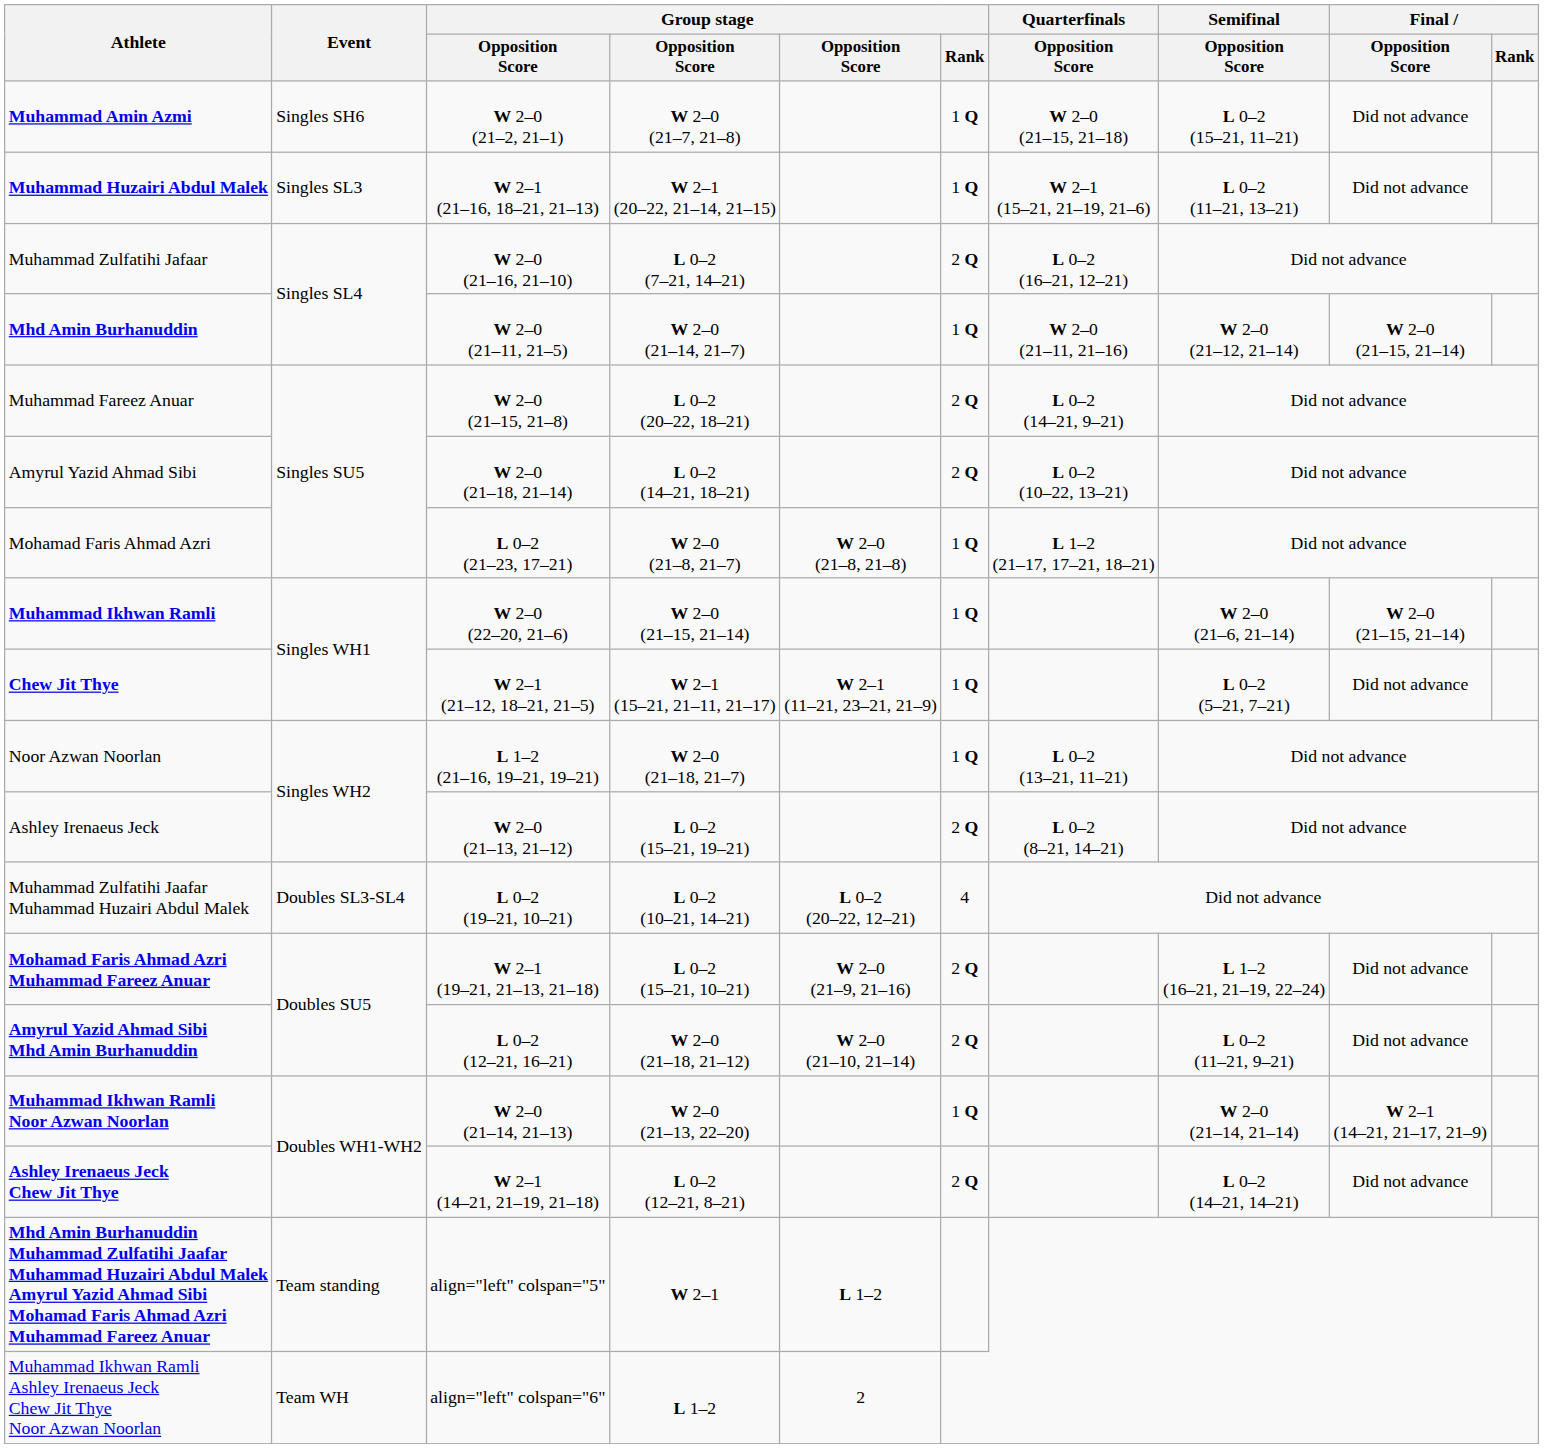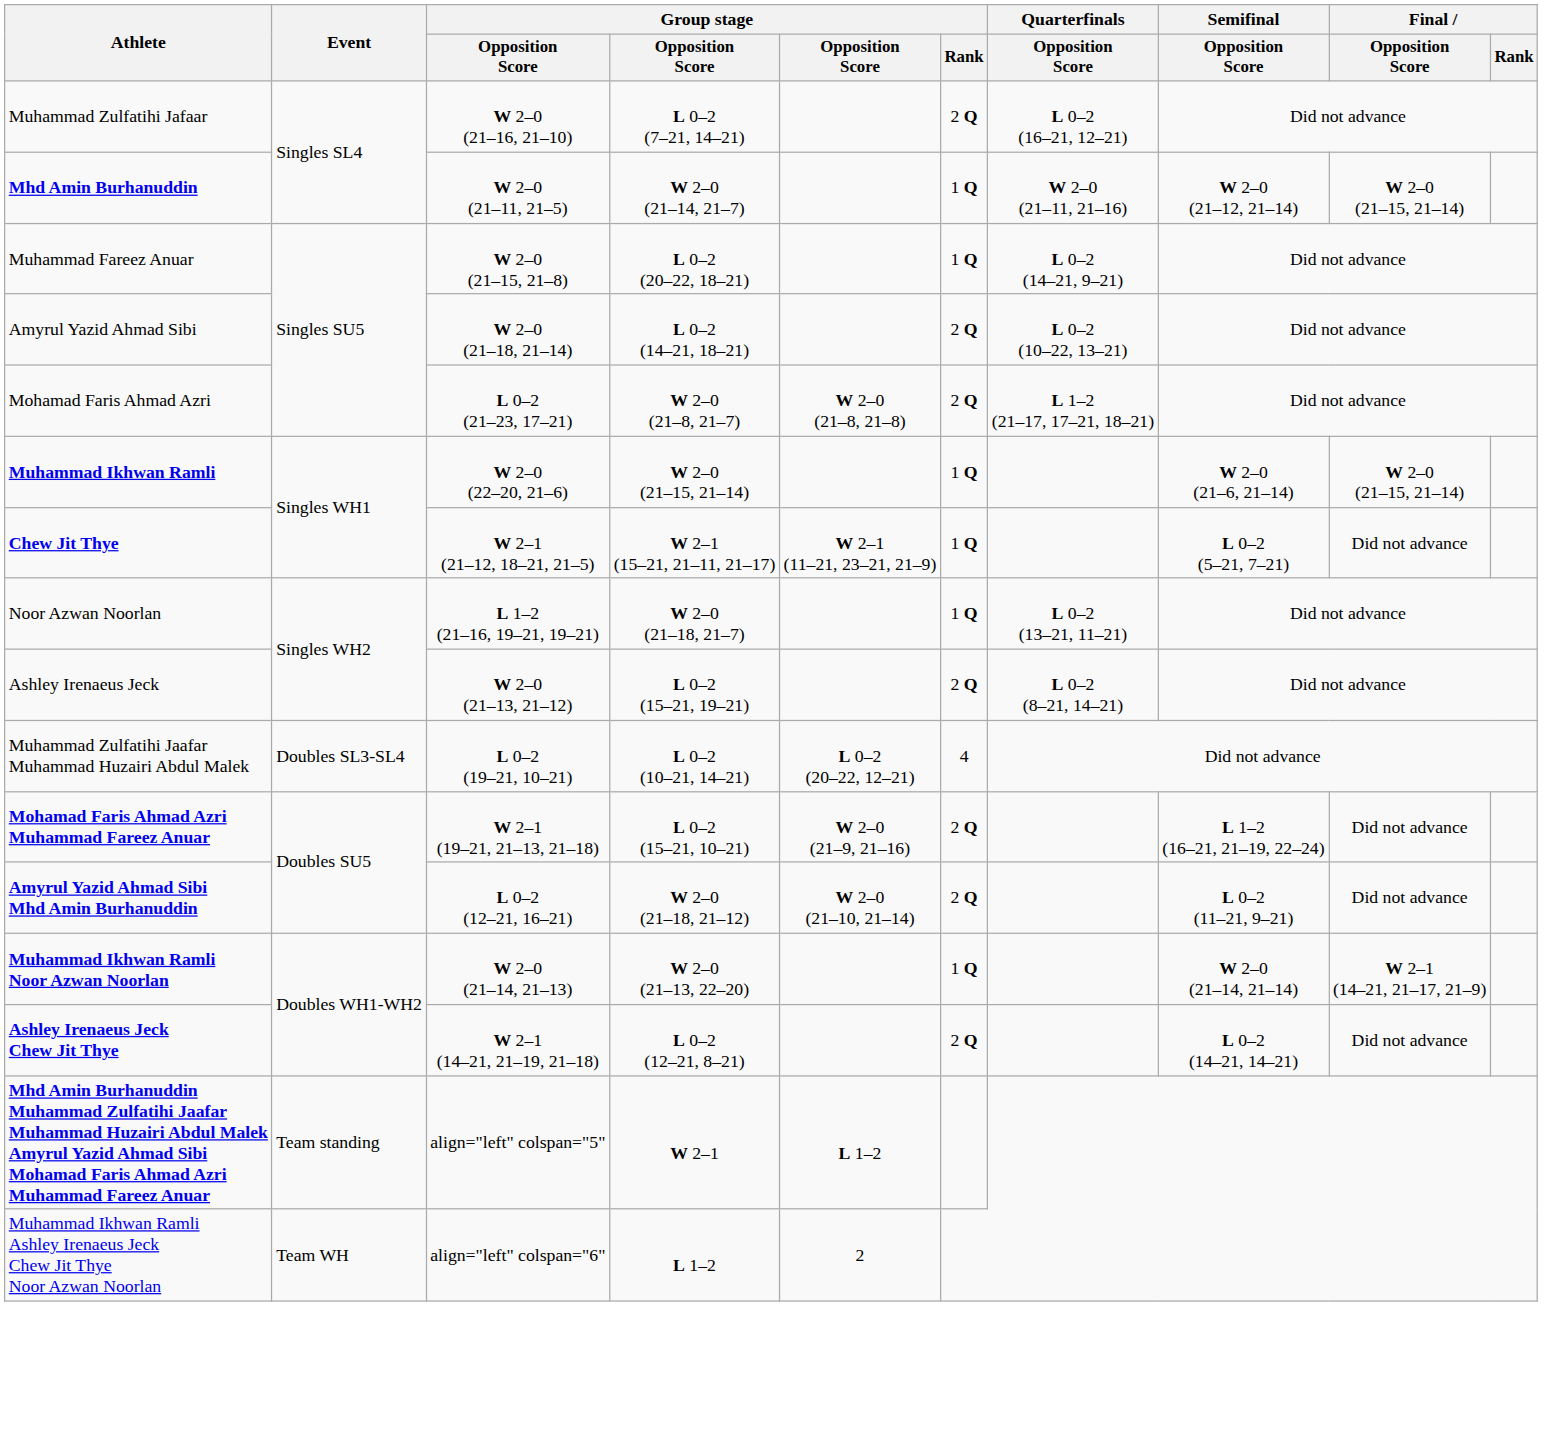- row: Muhammad Amin Azmi | Singles SH6 | W 2–0 (21–2, 21–1) | W 2–0 (21–7, 21–8) | 1 Q | W 2–0 (21–15, 21–18) | L 0–2 (15–21, 11–21) | Did not advance
- row: Muhammad Huzairi Abdul Malek | Singles SL3 | W 2–1 (21–16, 18–21, 21–13) | W 2–1 (20–22, 21–14, 21–15) | 1 Q | W 2–1 (15–21, 21–19, 21–6) | L 0–2 (11–21, 13–21) | Did not advance
Muhammad Fareez Anuar | Group stage / Rank: 2 Q -> 1 Q
Mohamad Faris Ahmad Azri | Group stage / Rank: 1 Q -> 2 Q
